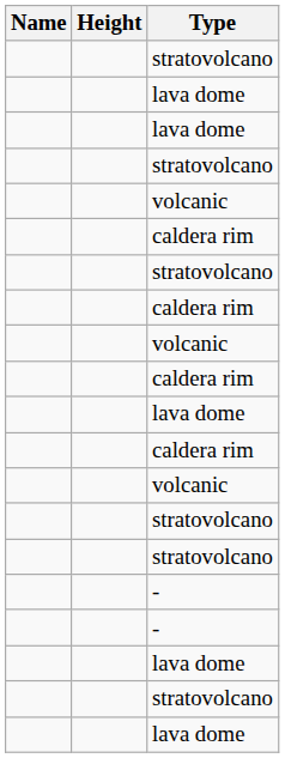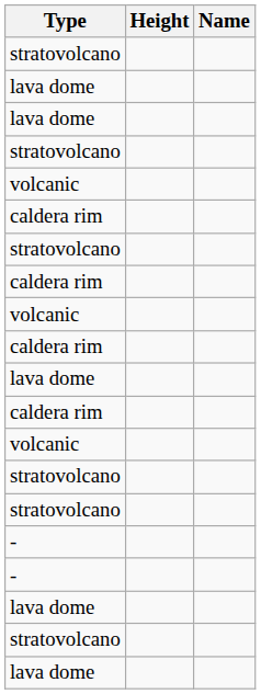columns swapped: Name <-> Type
